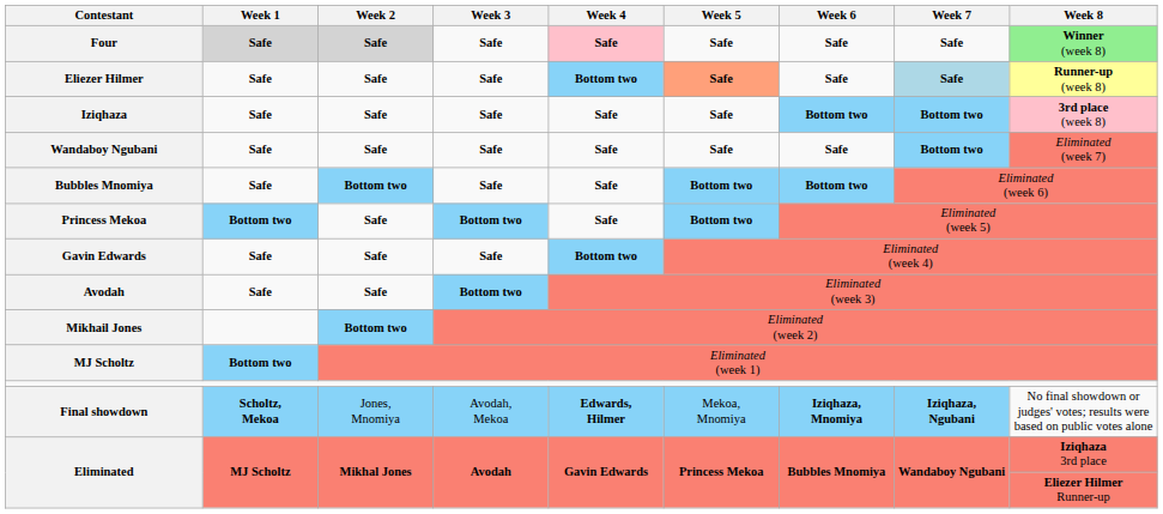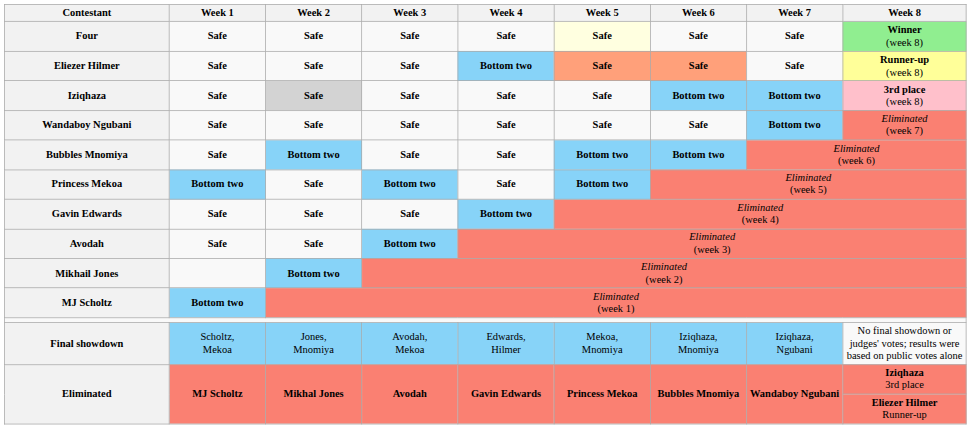Four | Week 1: lightgrey background -> no background
Four | Week 2: lightgrey background -> no background
Four | Week 4: pink background -> no background
Four | Week 5: no background -> lightyellow background
Eliezer Hilmer | Week 6: no background -> lightsalmon background
Eliezer Hilmer | Week 7: lightblue background -> no background
Iziqhaza | Week 2: no background -> lightgrey background
Final showdown | Week 1: bold -> normal
Final showdown | Week 4: bold -> normal
Final showdown | Week 6: bold -> normal
Final showdown | Week 7: bold -> normal
